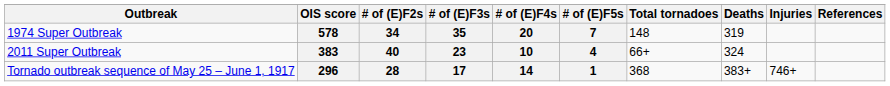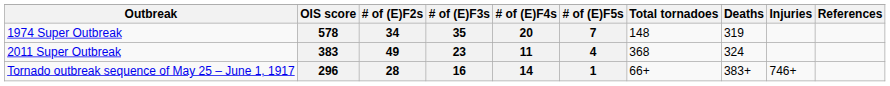383 | # of (E)F2s: 40 -> 49
383 | # of (E)F4s: 10 -> 11
383 | Total tornadoes: 66+ -> 368
296 | # of (E)F3s: 17 -> 16
296 | Total tornadoes: 368 -> 66+
